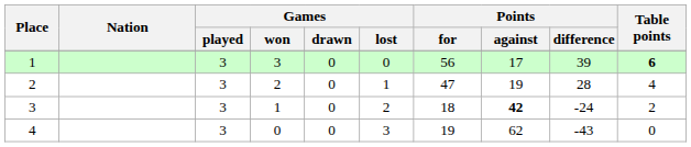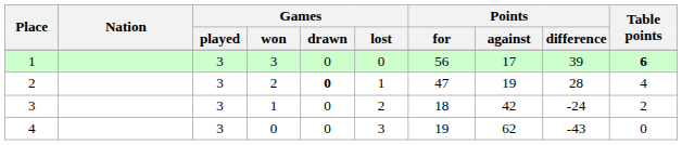row 4 | Games / drawn: normal -> bold
row 5 | Points / against: bold -> normal
